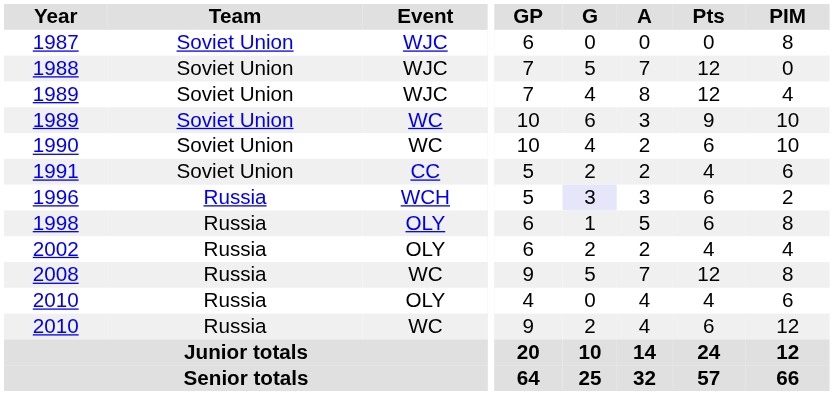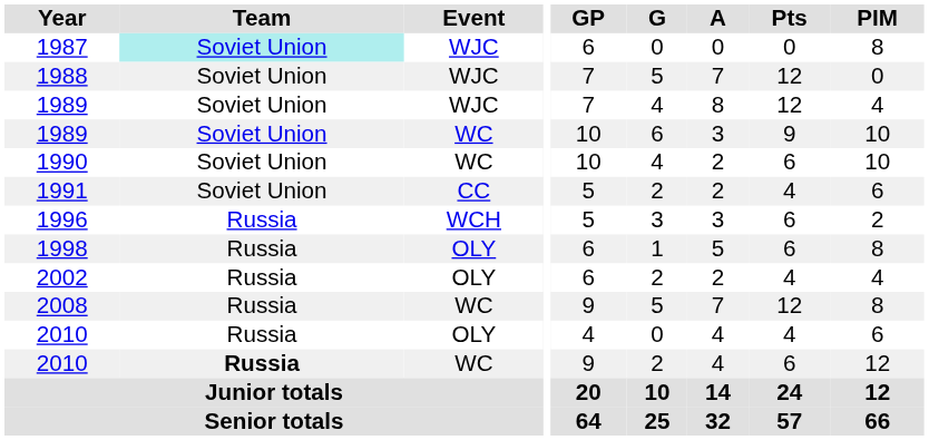1987 | Team: no background -> paleturquoise background
1996 | G: lavender background -> no background
2010 / WC | Team: normal -> bold
